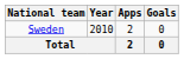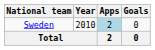Sweden | Apps: no background -> lightblue background
